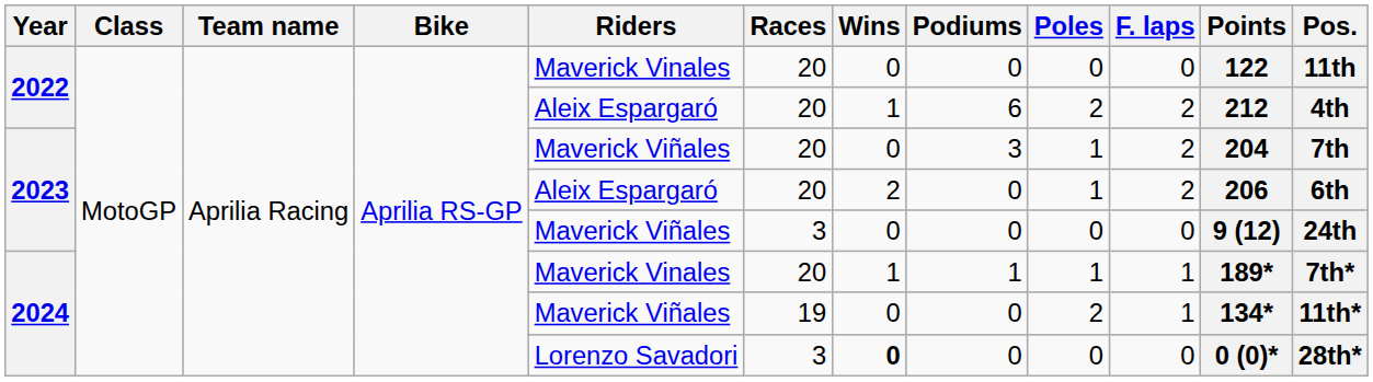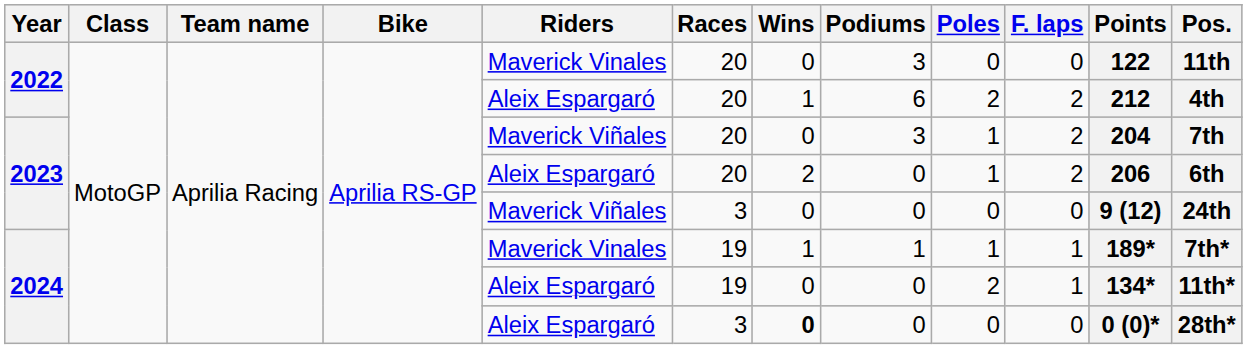row 2 | Podiums: 0 -> 3
row 7 | Races: 20 -> 19
row 8 | Riders: Maverick Viñales -> Aleix Espargaró
row 9 | Riders: Lorenzo Savadori -> Aleix Espargaró
